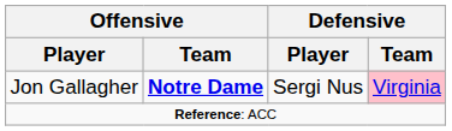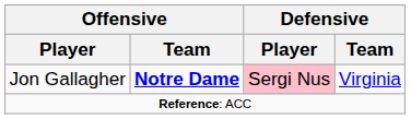Jon Gallagher | Defensive / Player: no background -> pink background
Jon Gallagher | Defensive / Team: pink background -> no background
